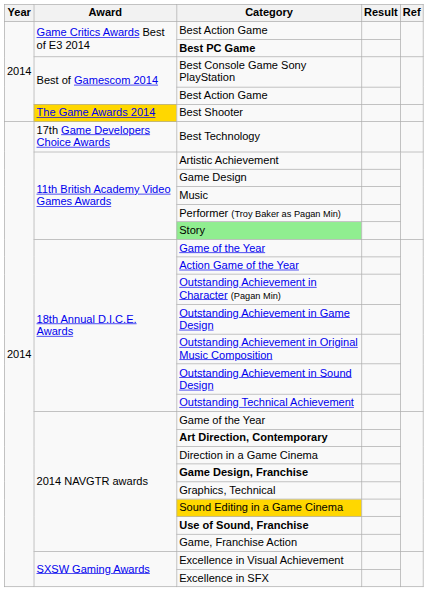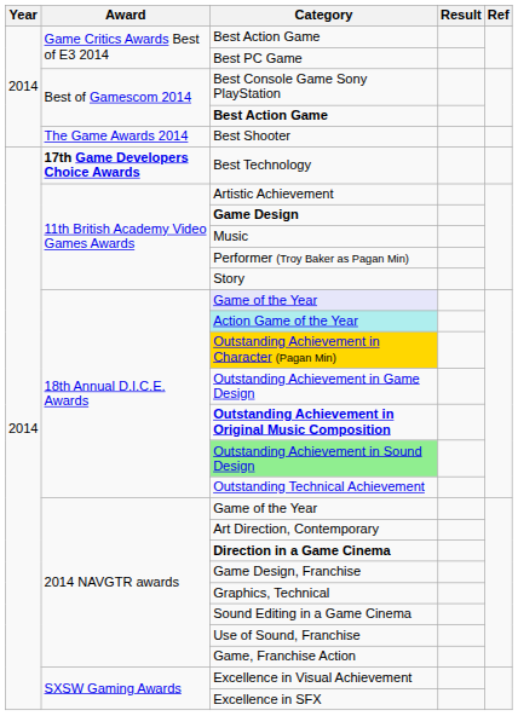Best PC Game | Category: bold -> normal
Best of Gamescom 2014 / Best Action Game | Category: normal -> bold
Best Shooter | Award: gold background -> no background
Best Technology | Award: normal -> bold
Game Design | Category: normal -> bold
Story | Category: lightgreen background -> no background
18th Annual D.I.C.E. Awards / Game of the Year | Category: no background -> lavender background
Action Game of the Year | Category: no background -> paleturquoise background
Outstanding Achievement in Character (Pagan Min) | Category: no background -> gold background
Outstanding Achievement in Original Music Composition | Category: normal -> bold
Outstanding Achievement in Sound Design | Category: no background -> lightgreen background
Art Direction, Contemporary | Category: bold -> normal
Direction in a Game Cinema | Category: normal -> bold
Game Design, Franchise | Category: bold -> normal
Sound Editing in a Game Cinema | Category: gold background -> no background
Use of Sound, Franchise | Category: bold -> normal
